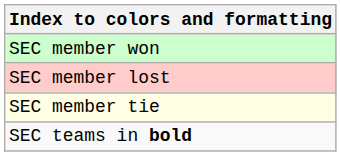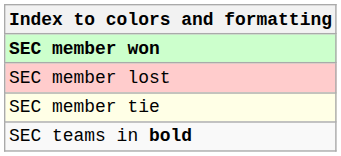row 2 | column 1: normal -> bold
